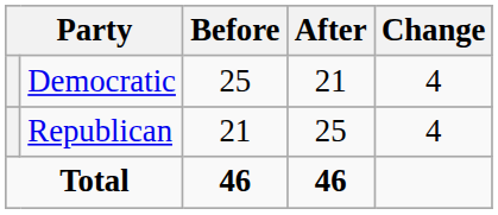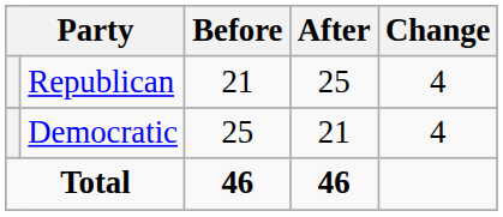rows swapped: Republican <-> Democratic
